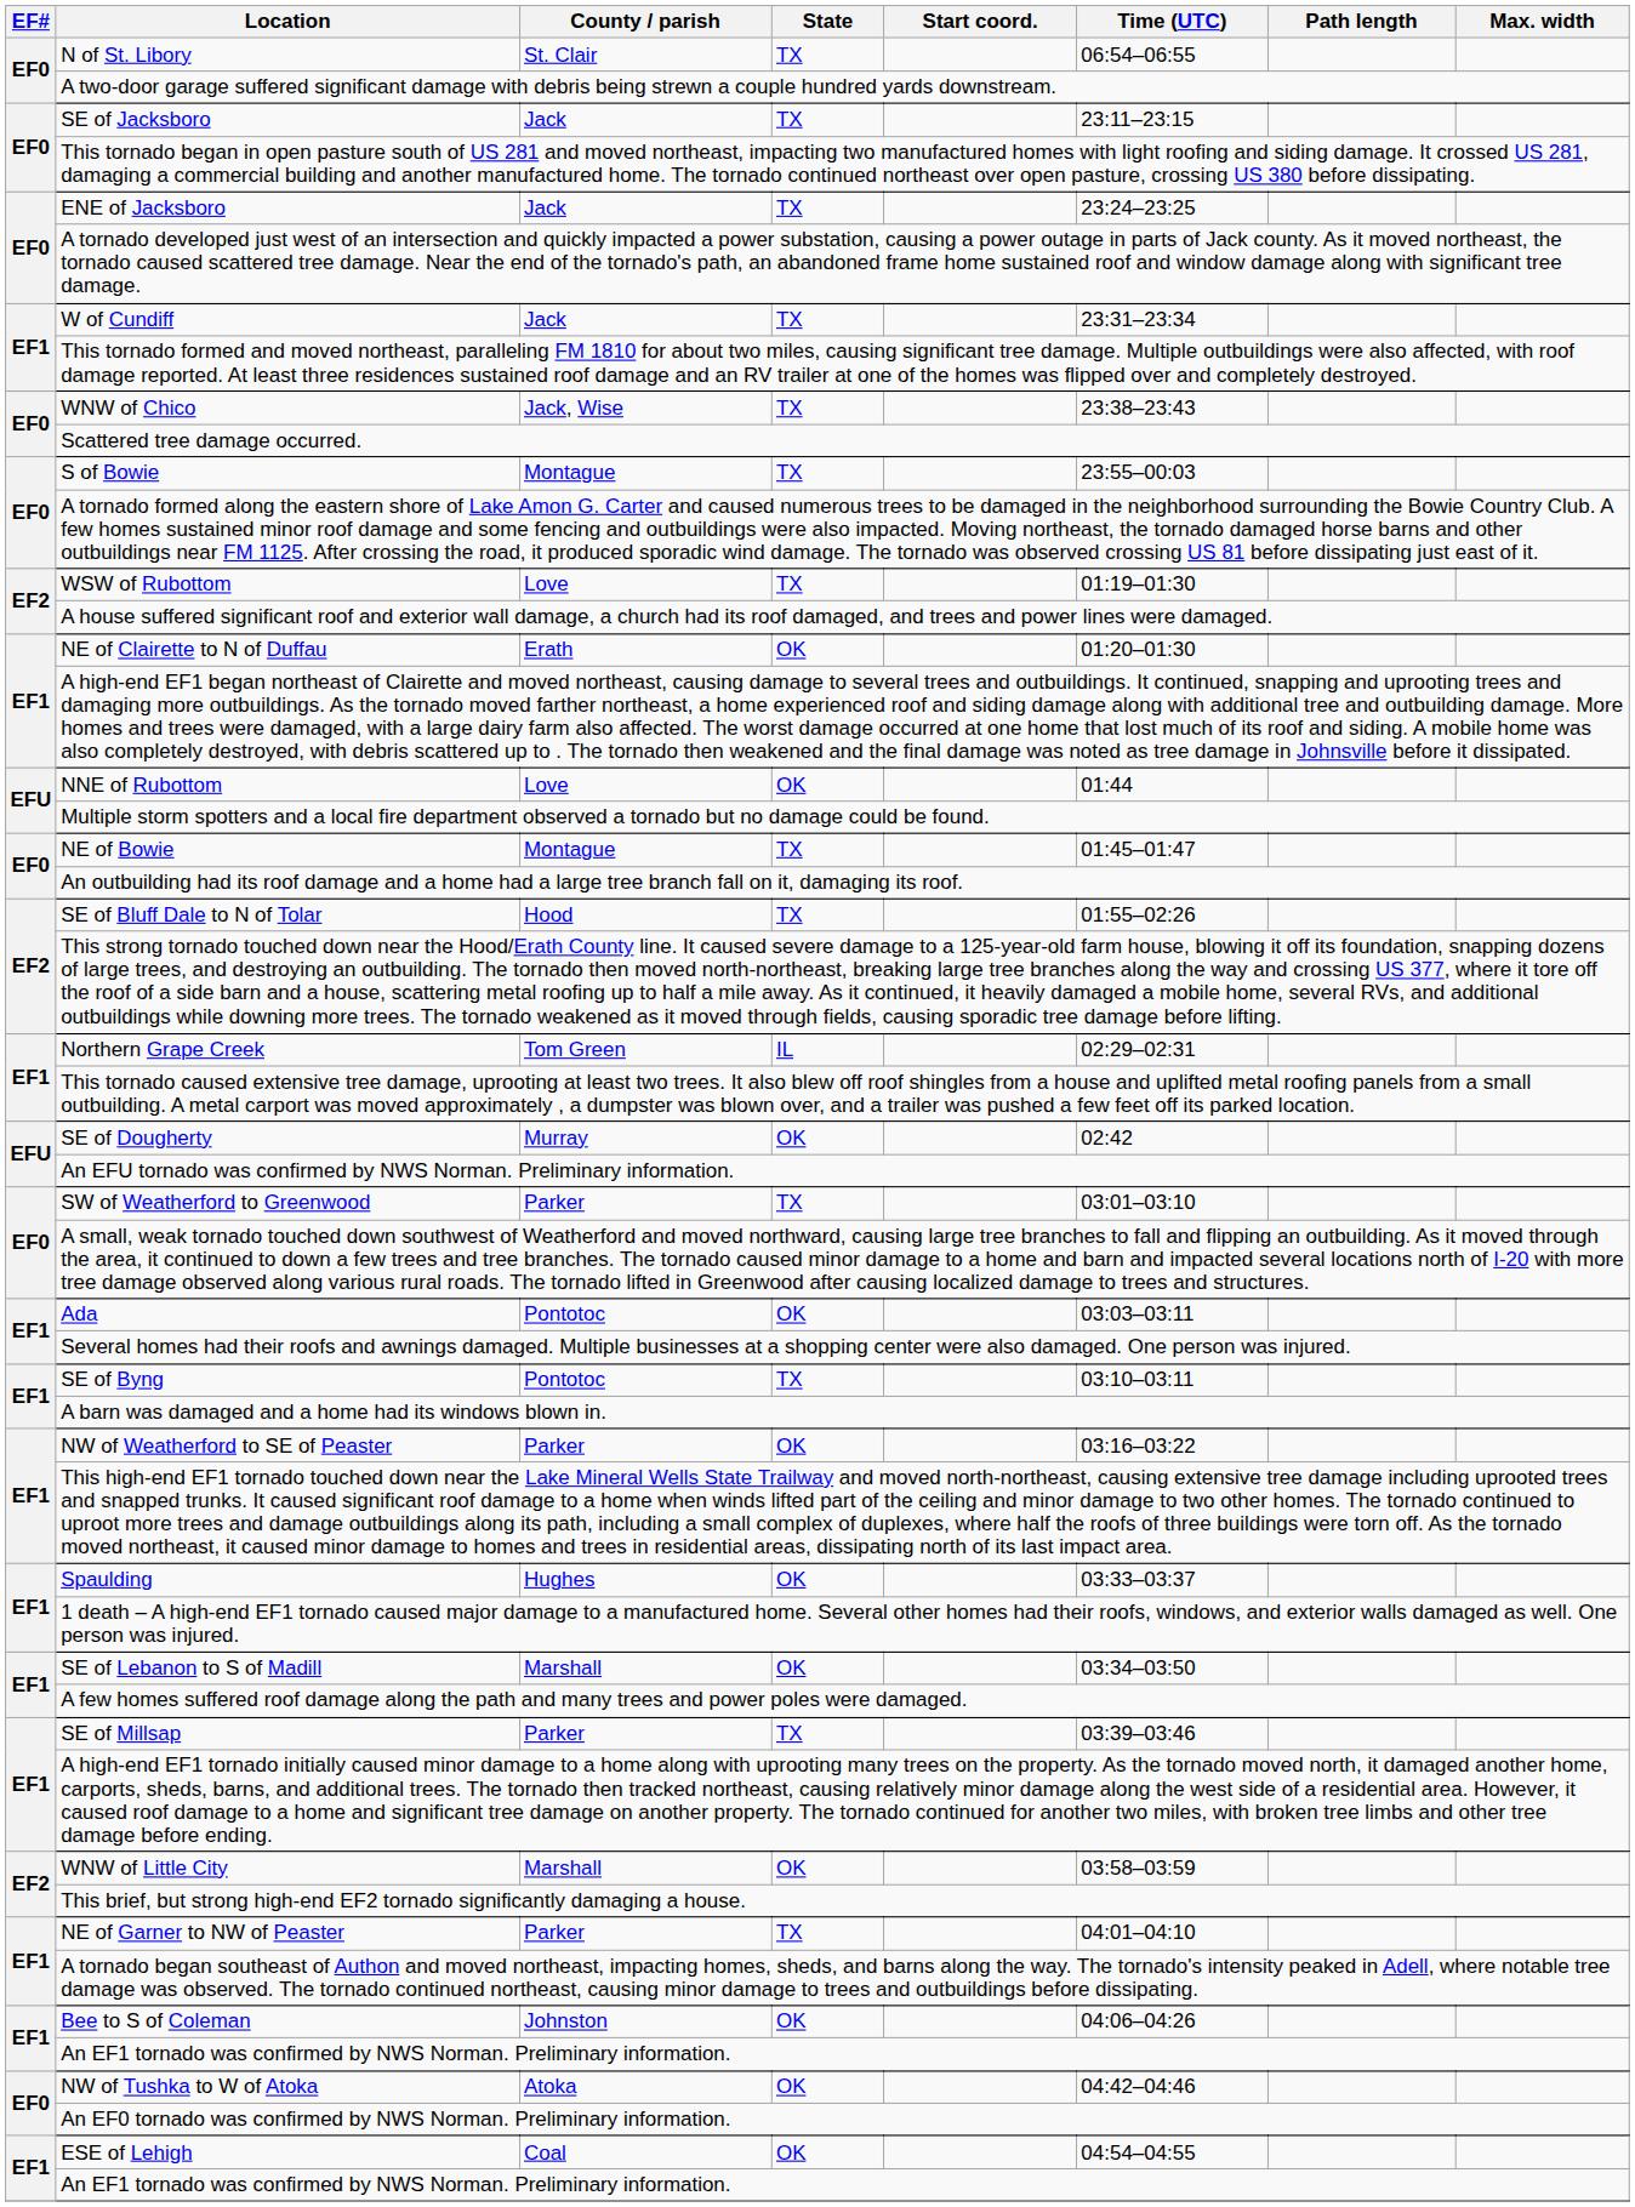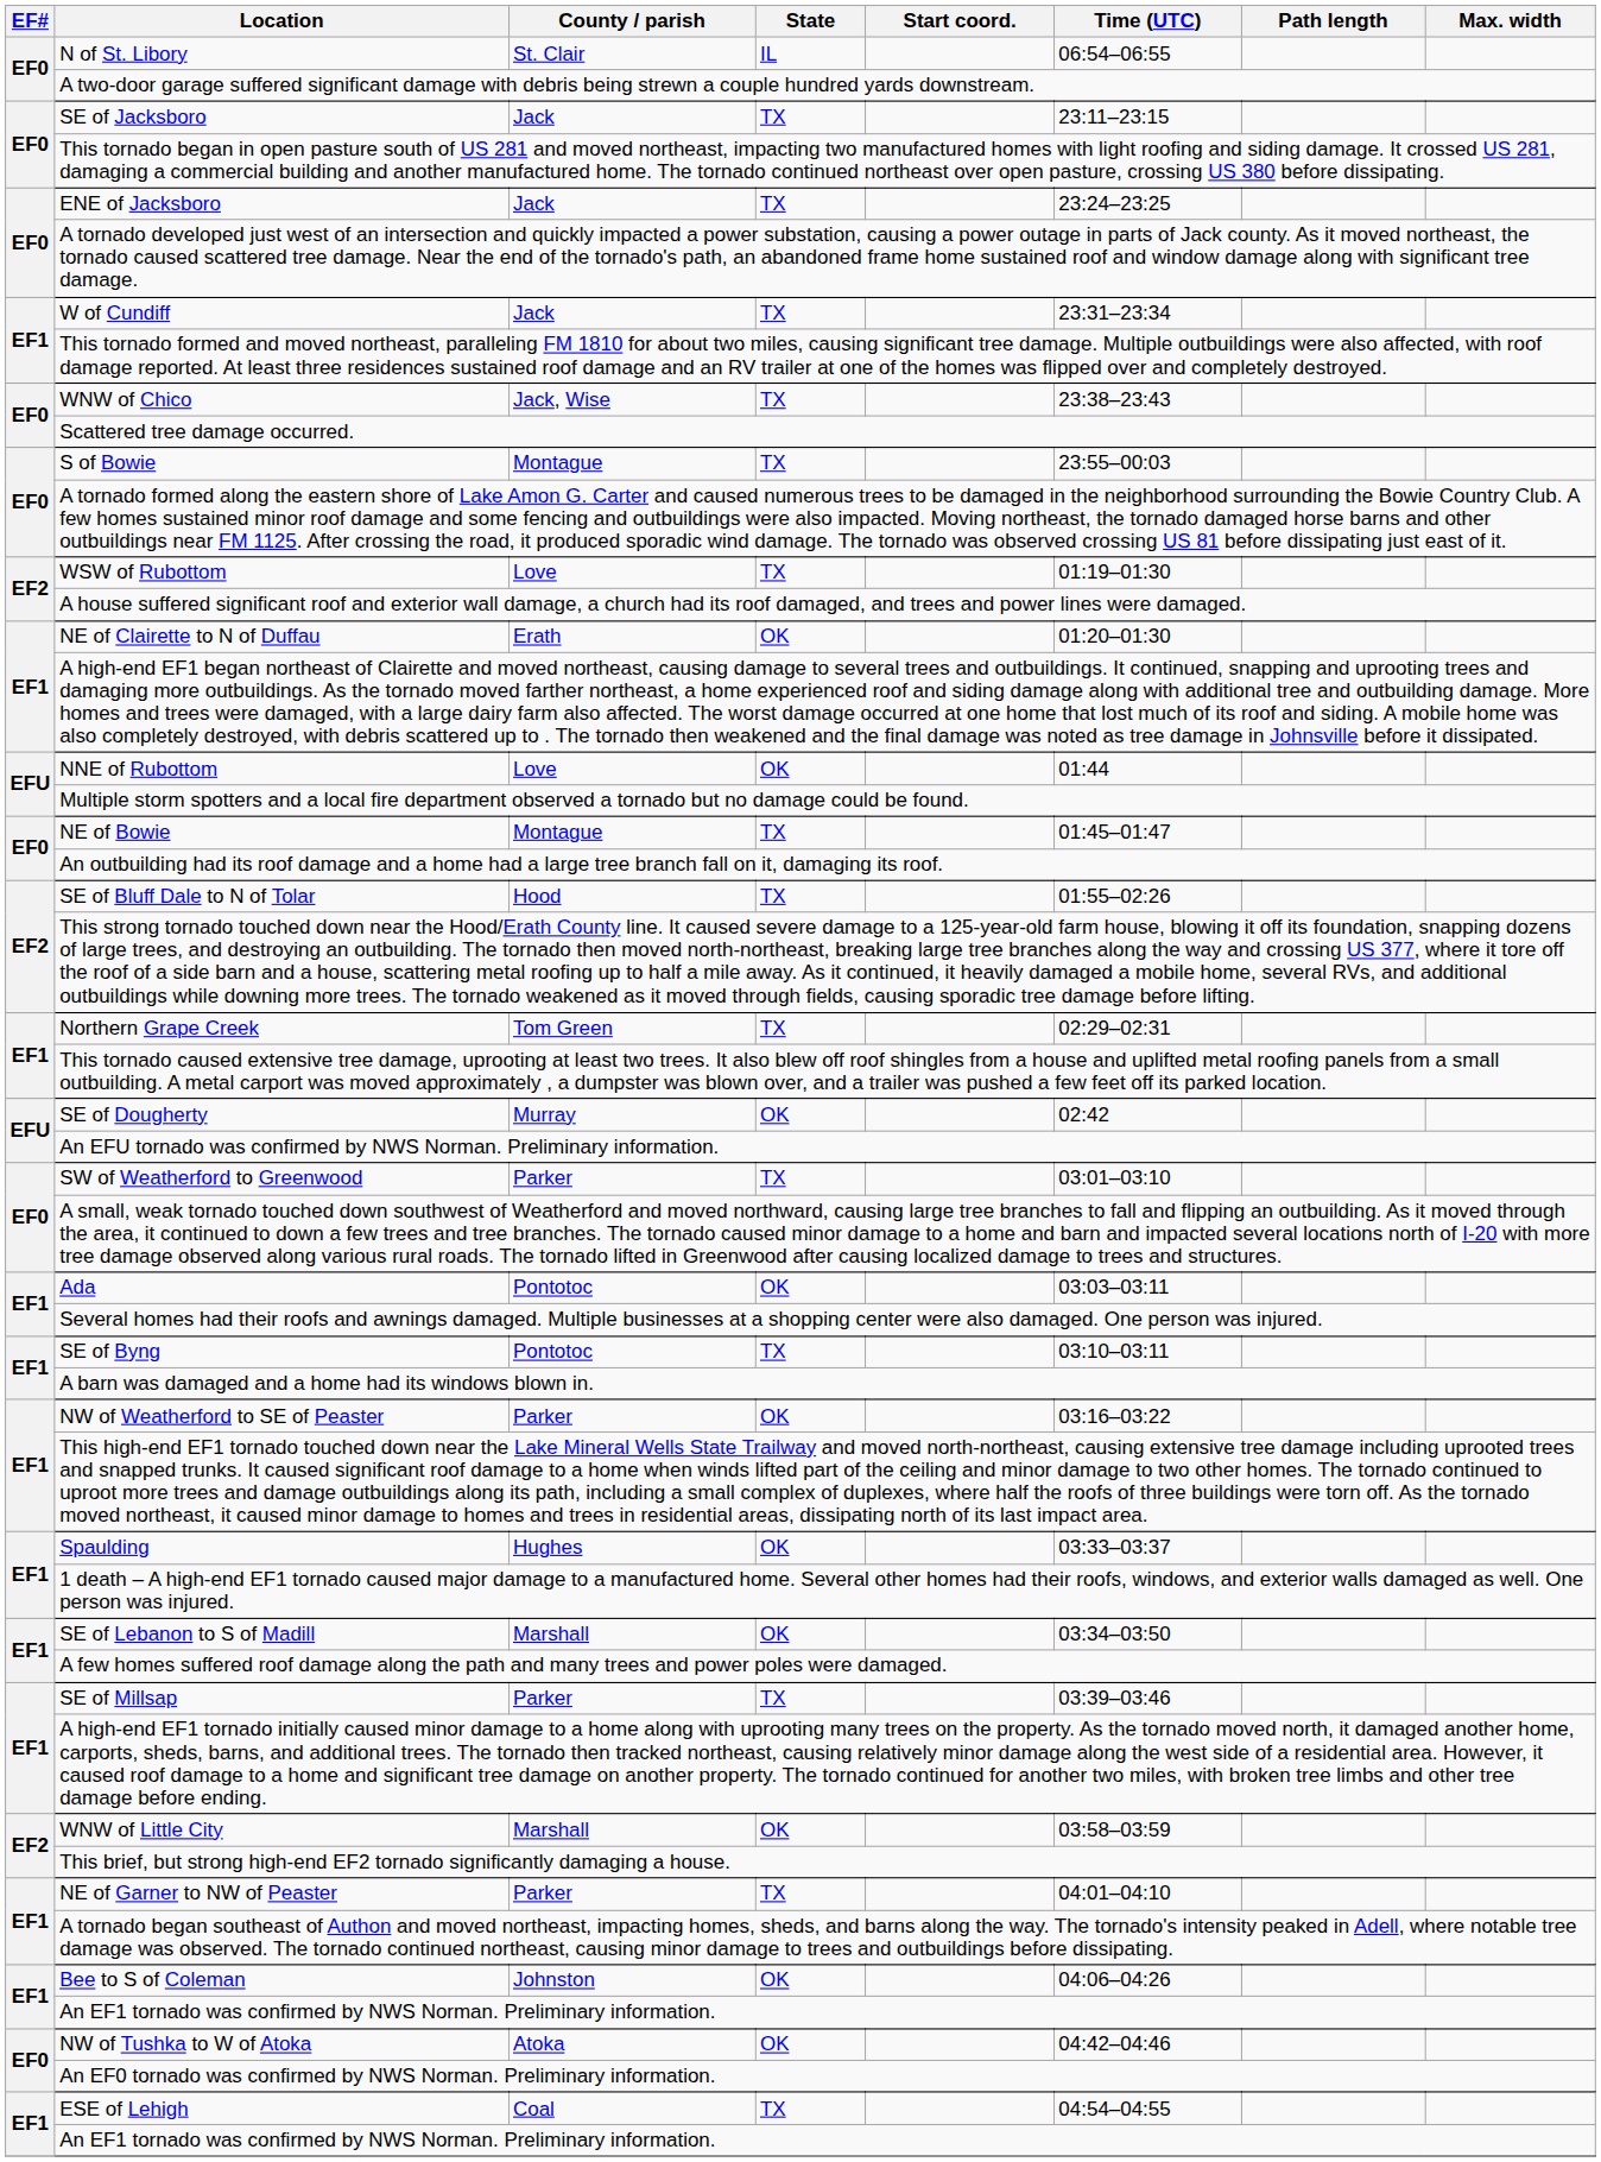N of St. Libory | State: TX -> IL
Northern Grape Creek | State: IL -> TX
ESE of Lehigh | State: OK -> TX
